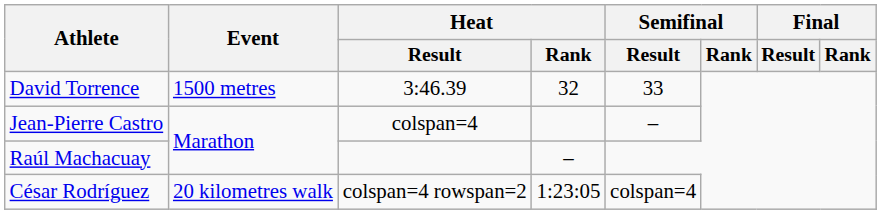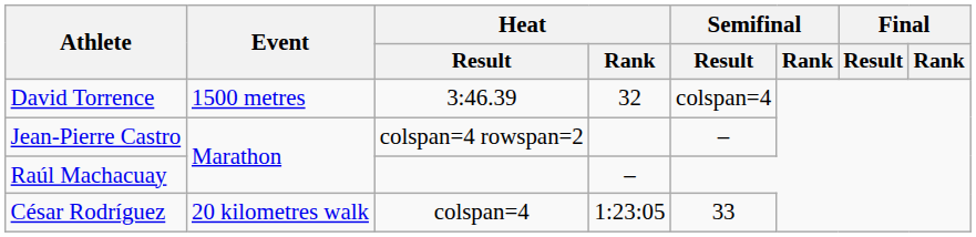David Torrence | Semifinal / Result: 33 -> colspan=4
Jean-Pierre Castro | Heat / Result: colspan=4 -> colspan=4 rowspan=2
César Rodríguez | Heat / Result: colspan=4 rowspan=2 -> colspan=4
César Rodríguez | Semifinal / Result: colspan=4 -> 33
